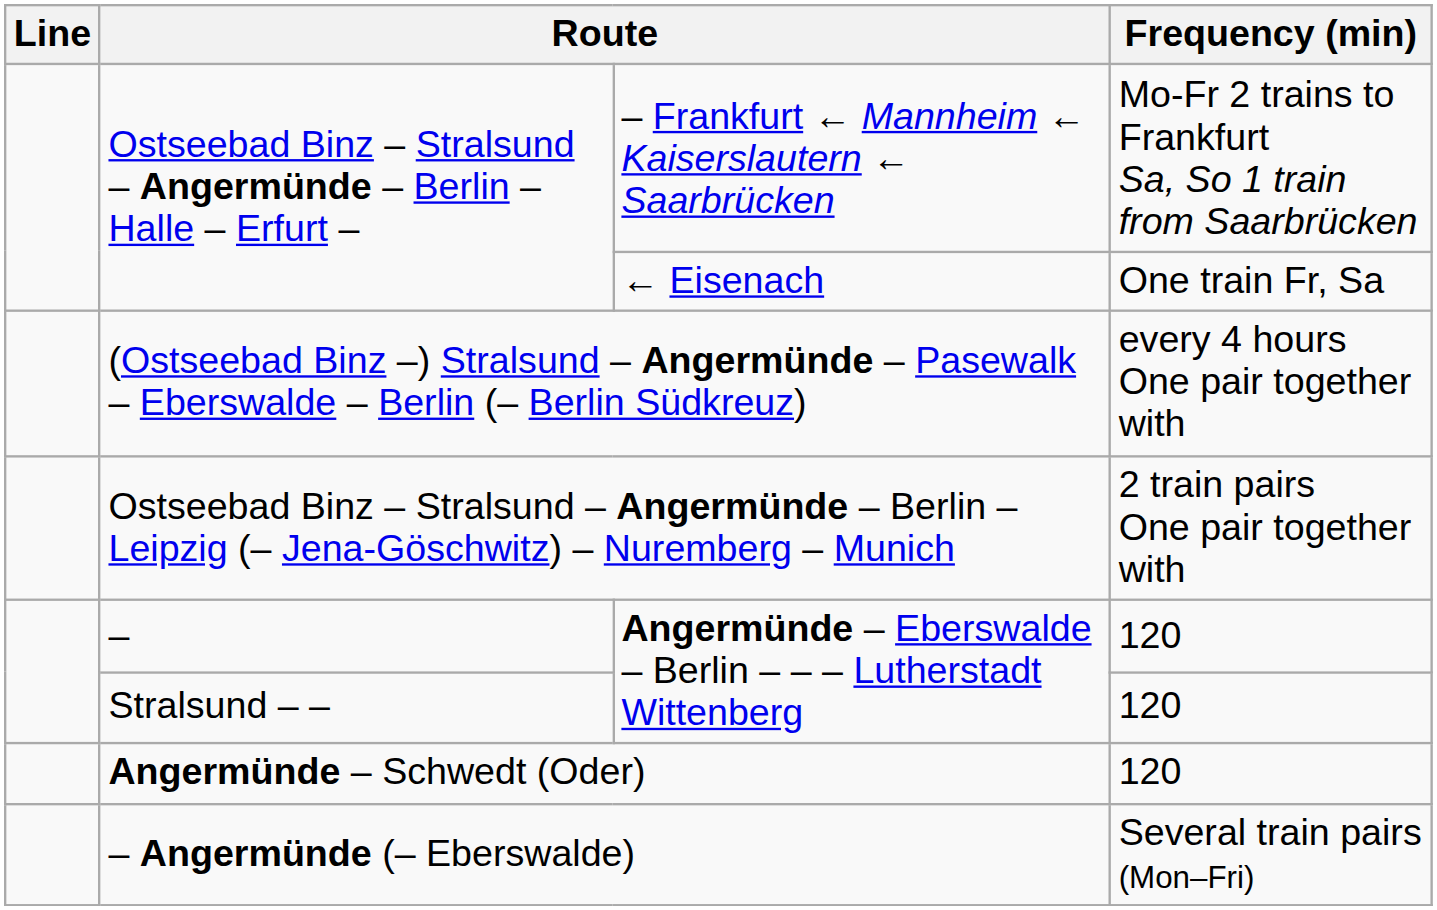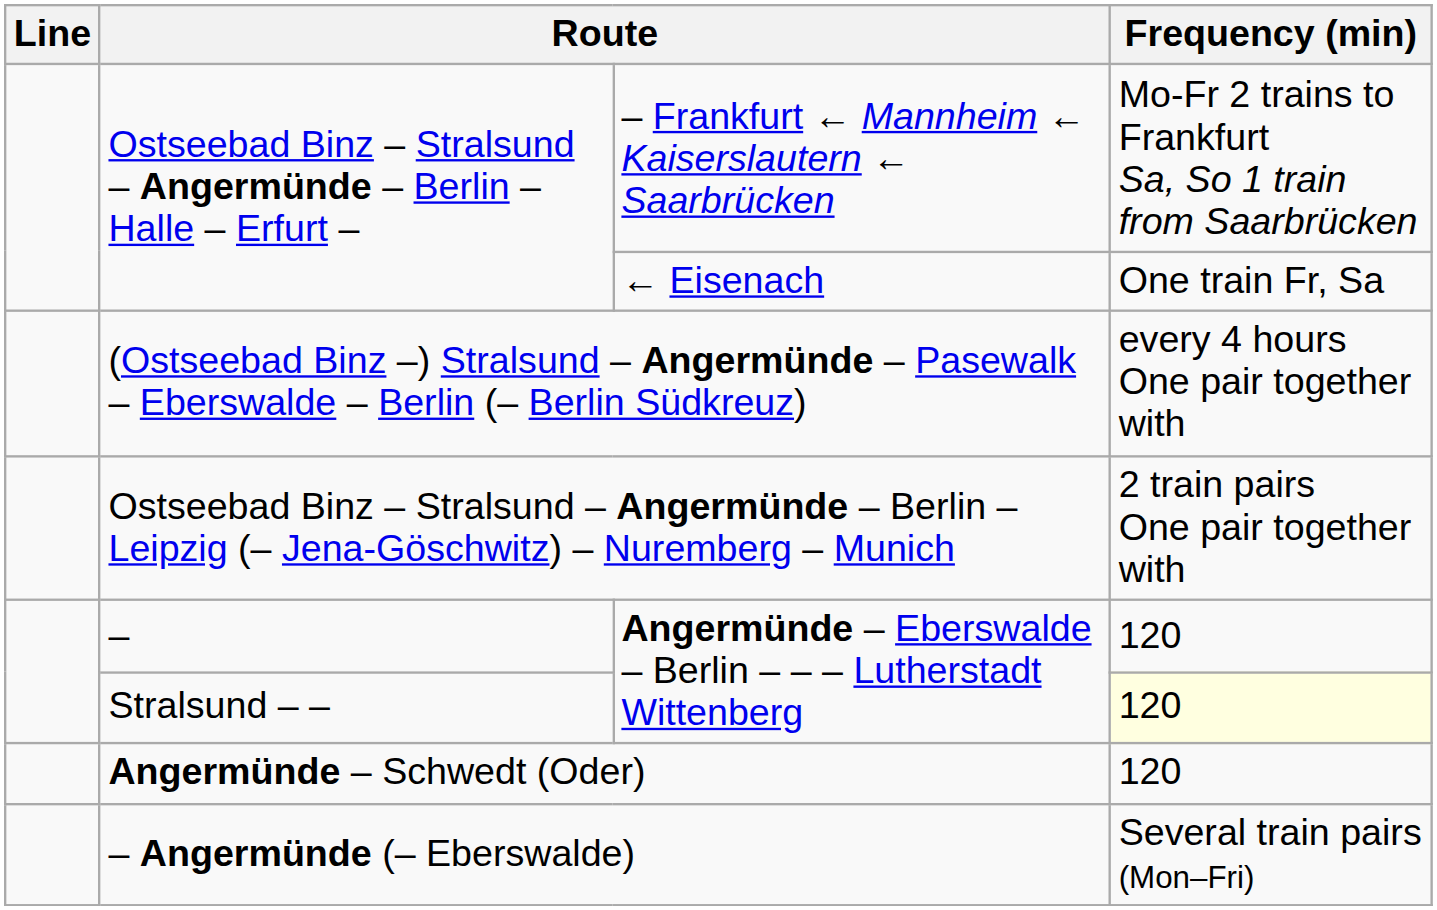Stralsund – – | Frequency (min): no background -> lightyellow background
